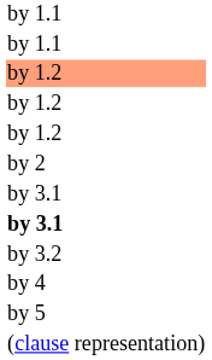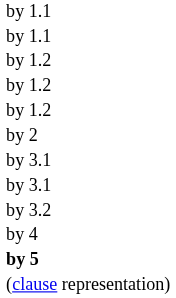row 3 | column 1: lightsalmon background -> no background
row 8 | column 1: bold -> normal
row 11 | column 1: normal -> bold
